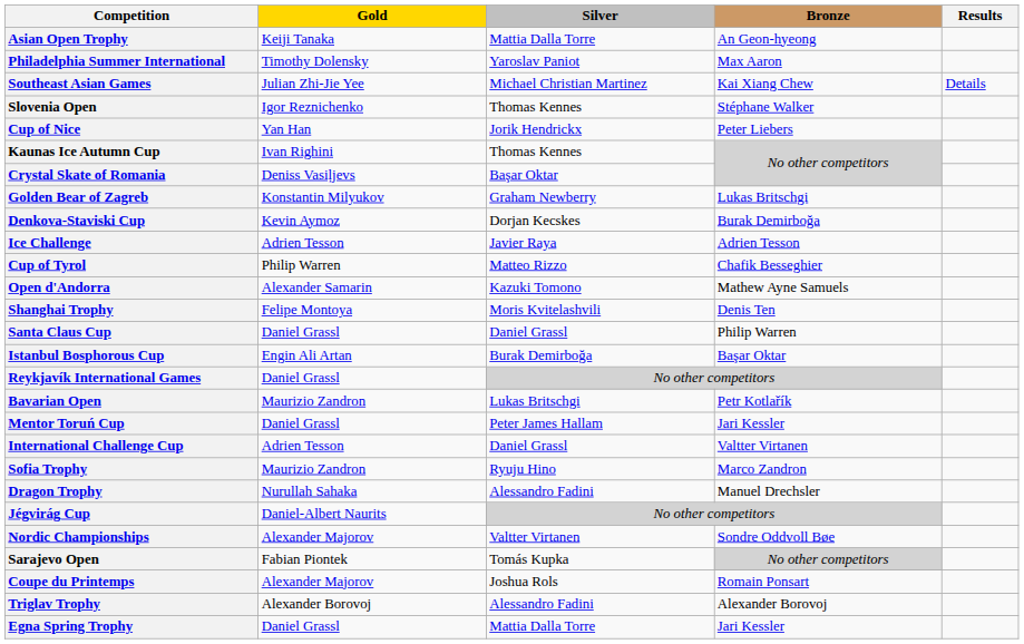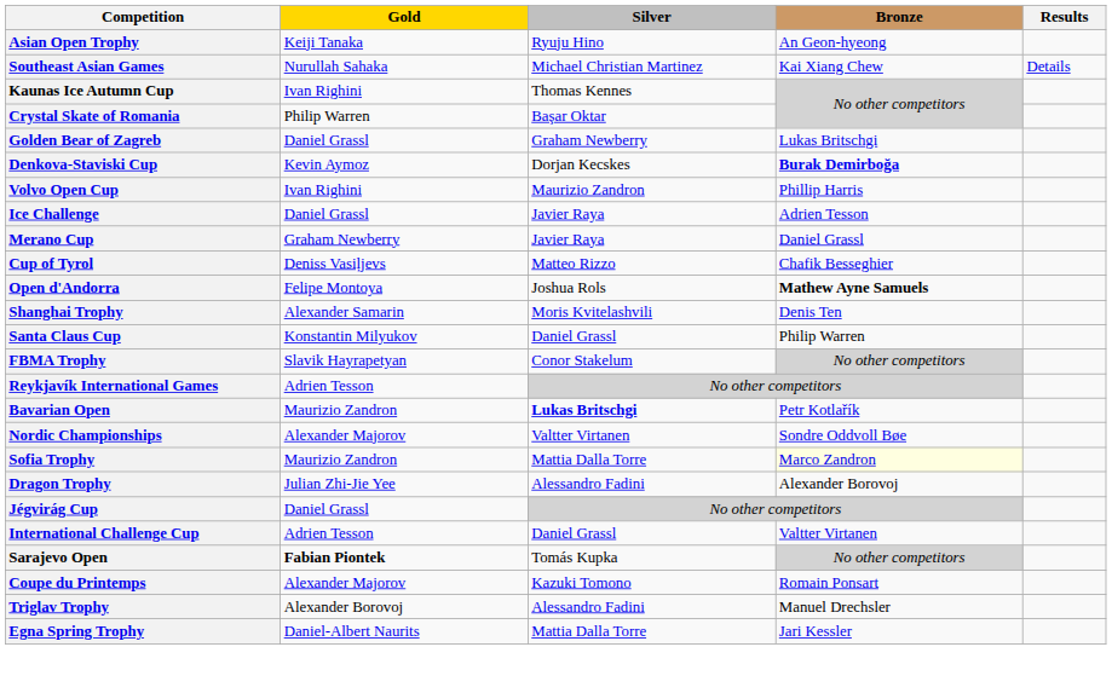Asian Open Trophy | Silver: Mattia Dalla Torre -> Ryuju Hino
- row: Philadelphia Summer International | Timothy Dolensky | Yaroslav Paniot | Max Aaron
Southeast Asian Games | Gold: Julian Zhi-Jie Yee -> Nurullah Sahaka
- row: Slovenia Open | Igor Reznichenko | Thomas Kennes | Stéphane Walker
- row: Cup of Nice | Yan Han | Jorik Hendrickx | Peter Liebers
Crystal Skate of Romania | Gold: Deniss Vasiļjevs -> Philip Warren
Golden Bear of Zagreb | Gold: Konstantin Milyukov -> Daniel Grassl
Denkova-Staviski Cup | Bronze: normal -> bold
+ row: Volvo Open Cup | Ivan Righini | Maurizio Zandron | Phillip Harris
Ice Challenge | Gold: Adrien Tesson -> Daniel Grassl
+ row: Merano Cup | Graham Newberry | Javier Raya | Daniel Grassl
Cup of Tyrol | Gold: Philip Warren -> Deniss Vasiļjevs
Open d'Andorra | Gold: Alexander Samarin -> Felipe Montoya
Open d'Andorra | Silver: Kazuki Tomono -> Joshua Rols
Open d'Andorra | Bronze: normal -> bold
Shanghai Trophy | Gold: Felipe Montoya -> Alexander Samarin
Santa Claus Cup | Gold: Daniel Grassl -> Konstantin Milyukov
- row: Istanbul Bosphorous Cup | Engin Ali Artan | Burak Demirboğa | Başar Oktar
+ row: FBMA Trophy | Slavik Hayrapetyan | Conor Stakelum | No other competitors
Reykjavík International Games | Gold: Daniel Grassl -> Adrien Tesson
Bavarian Open | Silver: normal -> bold
- row: Mentor Toruń Cup | Daniel Grassl | Peter James Hallam | Jari Kessler
rows swapped: Nordic Championships <-> International Challenge Cup
Sofia Trophy | Silver: Ryuju Hino -> Mattia Dalla Torre
Sofia Trophy | Bronze: no background -> lightyellow background
Dragon Trophy | Gold: Nurullah Sahaka -> Julian Zhi-Jie Yee
Dragon Trophy | Bronze: Manuel Drechsler -> Alexander Borovoj
Jégvirág Cup | Gold: Daniel-Albert Naurits -> Daniel Grassl
Sarajevo Open | Gold: normal -> bold
Coupe du Printemps | Silver: Joshua Rols -> Kazuki Tomono
Triglav Trophy | Bronze: Alexander Borovoj -> Manuel Drechsler
Egna Spring Trophy | Gold: Daniel Grassl -> Daniel-Albert Naurits
